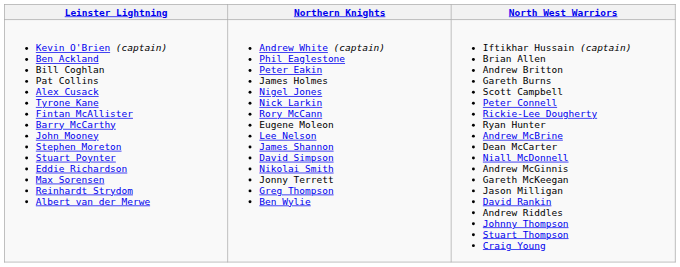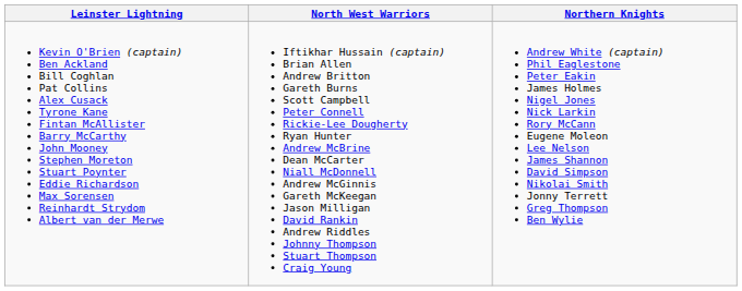columns swapped: Northern Knights <-> North West Warriors
